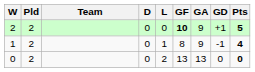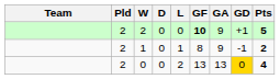columns swapped: Team <-> W
row 3 | Pts: 4 -> 2
row 4 | GD: no background -> gold background
row 4 | Pts: 0 -> 4
